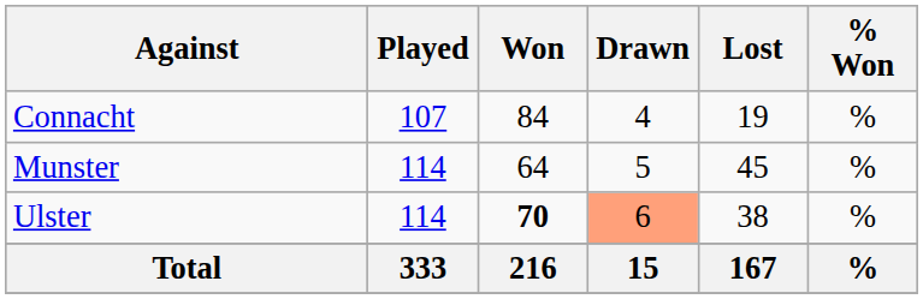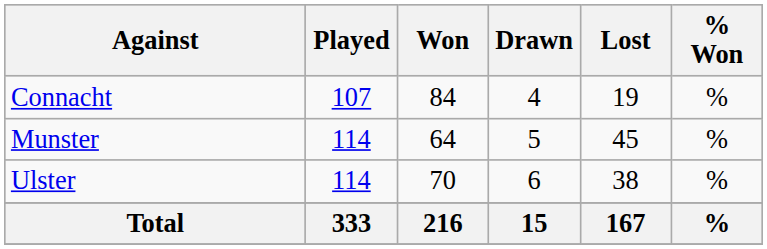Ulster | Won: bold -> normal
Ulster | Drawn: lightsalmon background -> no background
